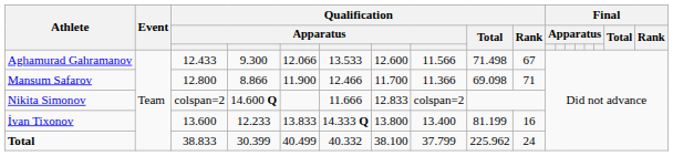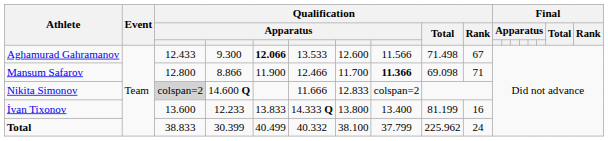Aghamurad Gahramanov | column 5: normal -> bold
Mansum Safarov | column 8: normal -> bold
Nikita Simonov | column 3: no background -> lightgrey background
